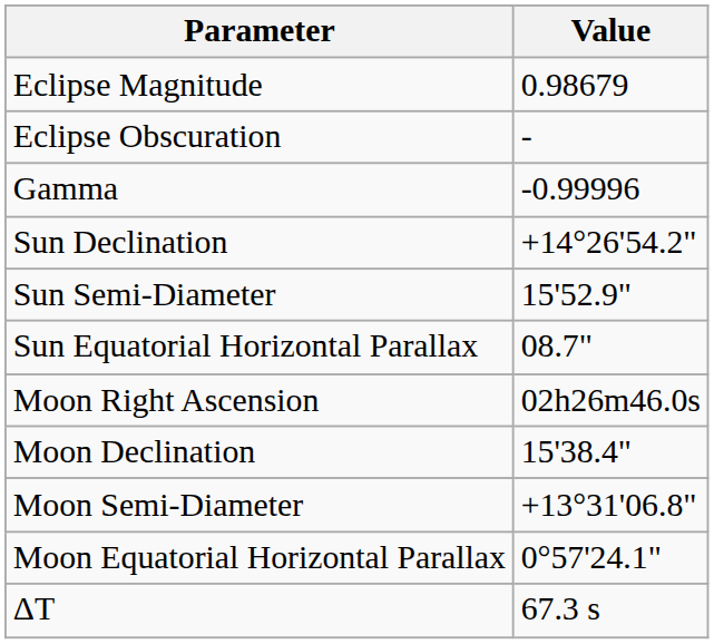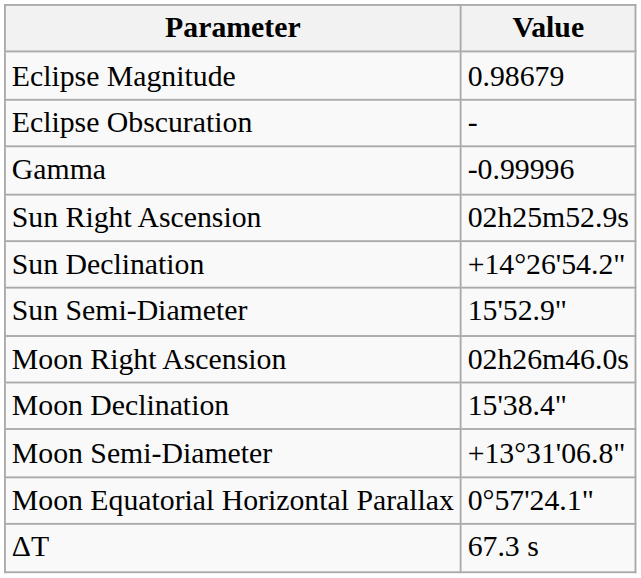+ row: Sun Right Ascension | 02h25m52.9s
- row: Sun Equatorial Horizontal Parallax | 08.7"
